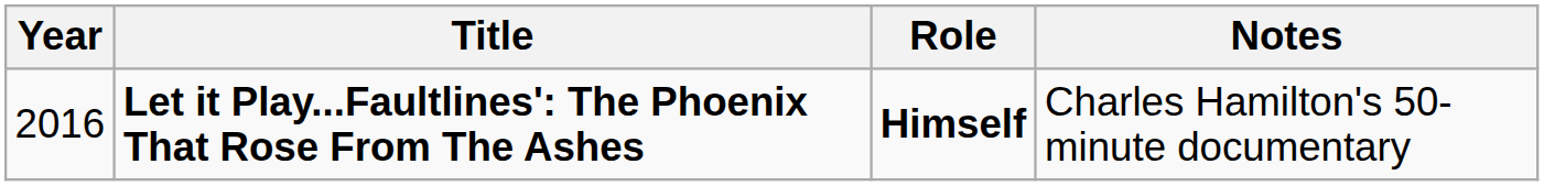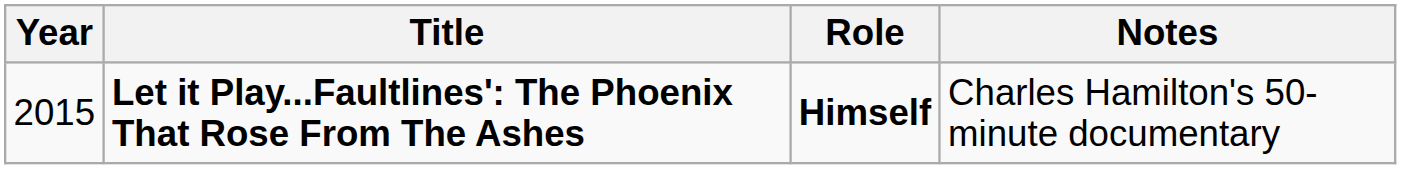row 2 | Year: 2016 -> 2015
